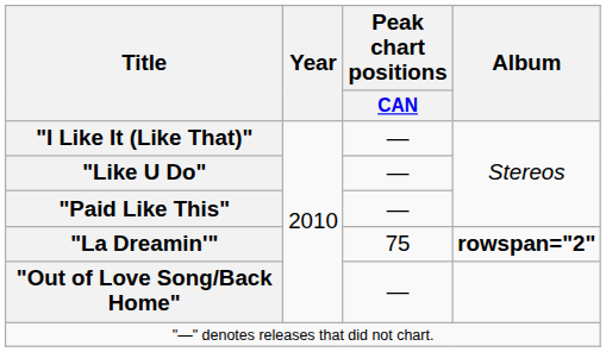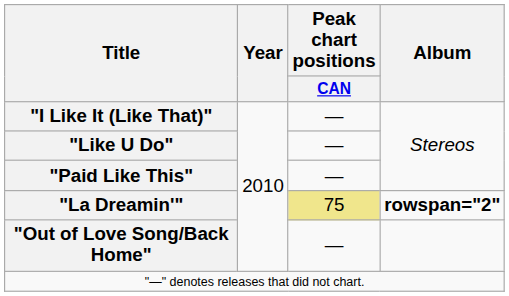"La Dreamin'" | Peak chart positions / CAN: no background -> khaki background
